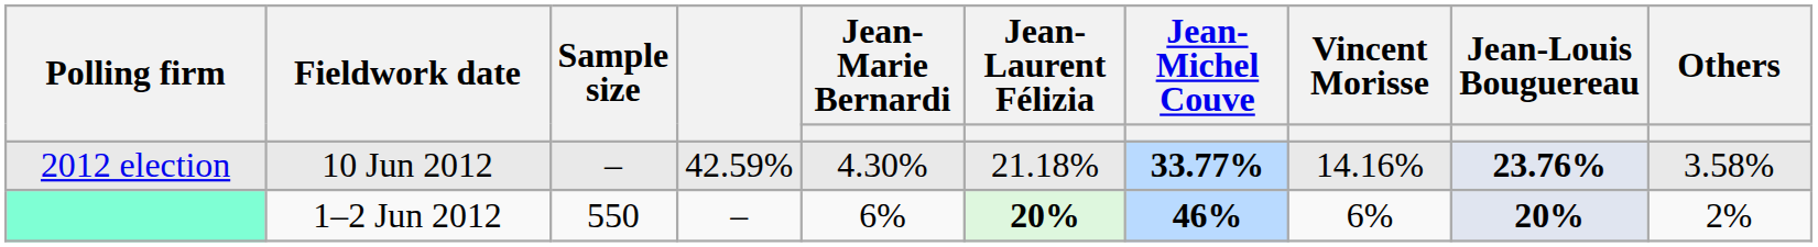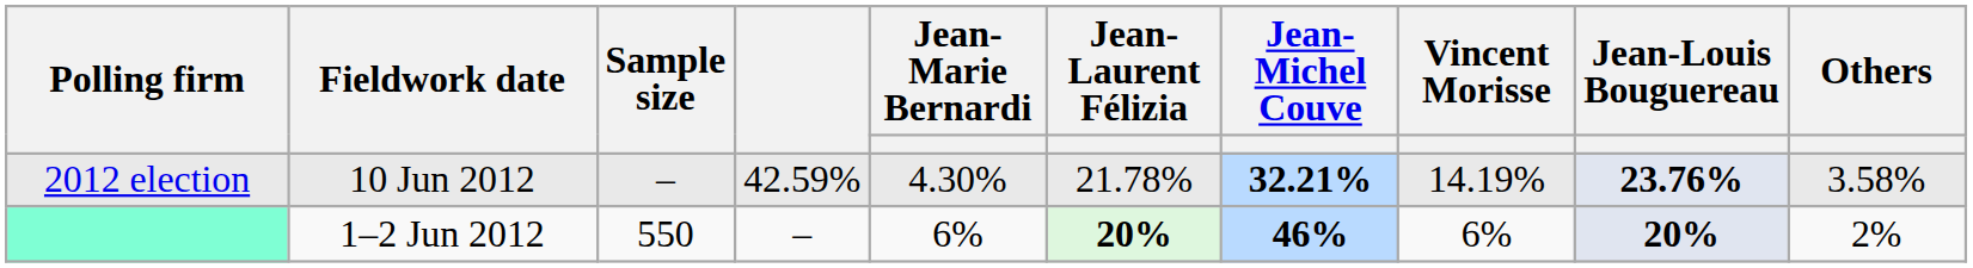2012 election | Jean-Laurent Félizia: 21.18% -> 21.78%
2012 election | Jean-Michel Couve: 33.77% -> 32.21%
2012 election | Vincent Morisse: 14.16% -> 14.19%
